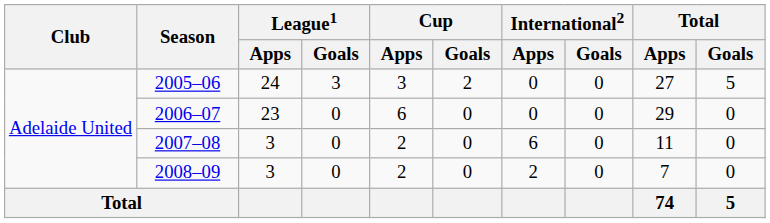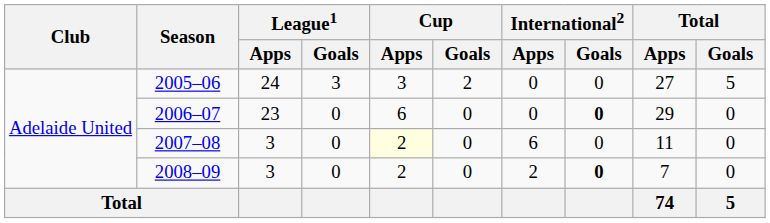2006–07 | International2 / Goals: normal -> bold
2007–08 | Cup / Apps: no background -> lightyellow background
2008–09 | International2 / Goals: normal -> bold
